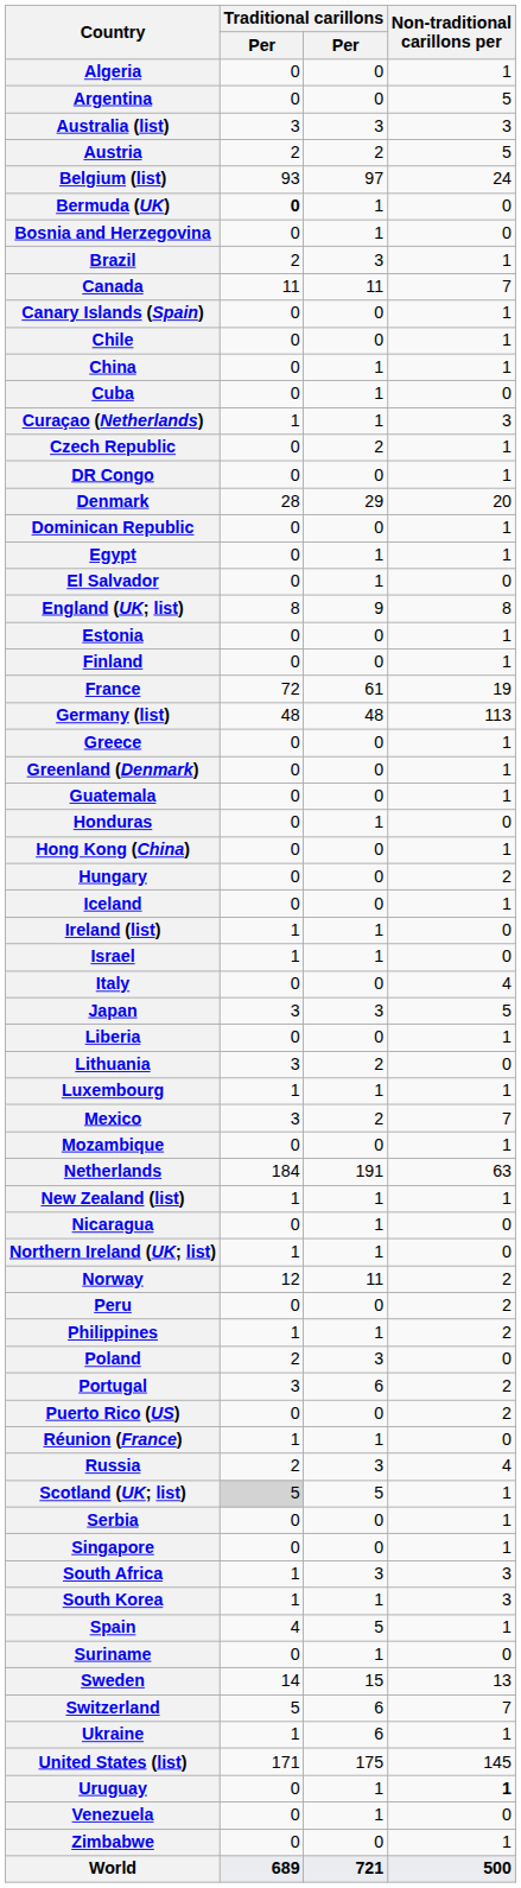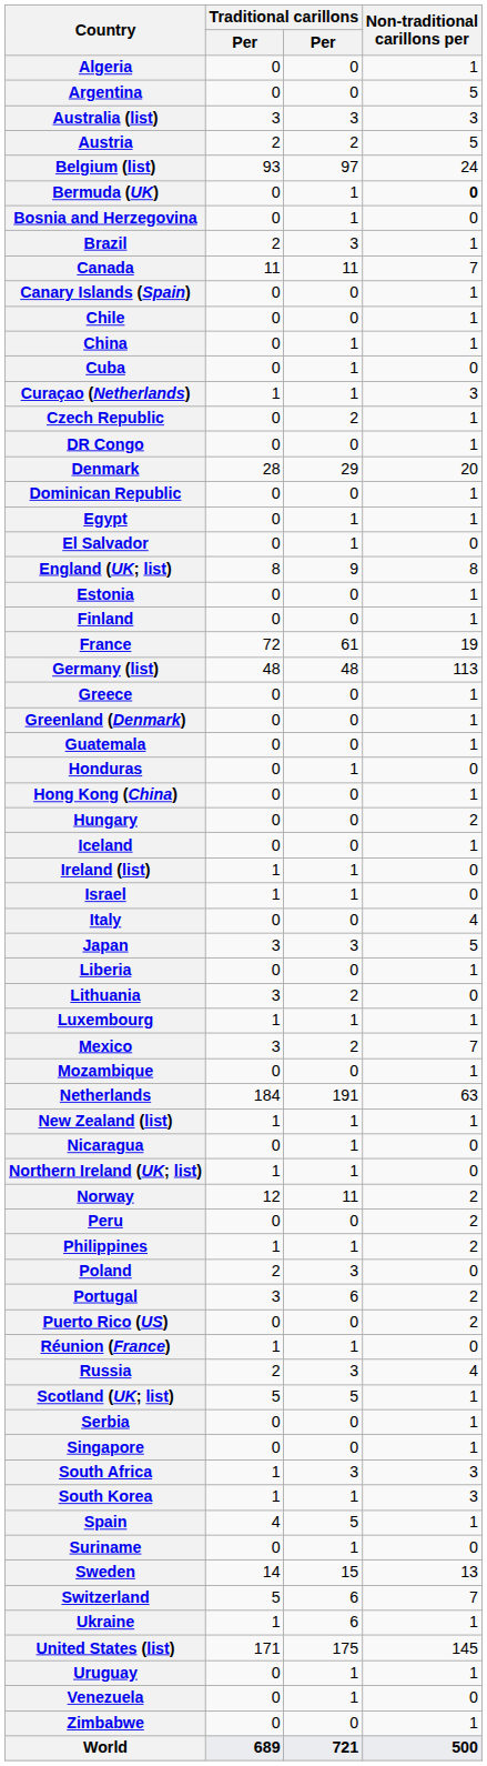Bermuda (UK) | column 2: bold -> normal
Bermuda (UK) | Non-traditional carillons per: normal -> bold
Scotland (UK; list) | column 2: lightgrey background -> no background
Uruguay | Non-traditional carillons per: bold -> normal
